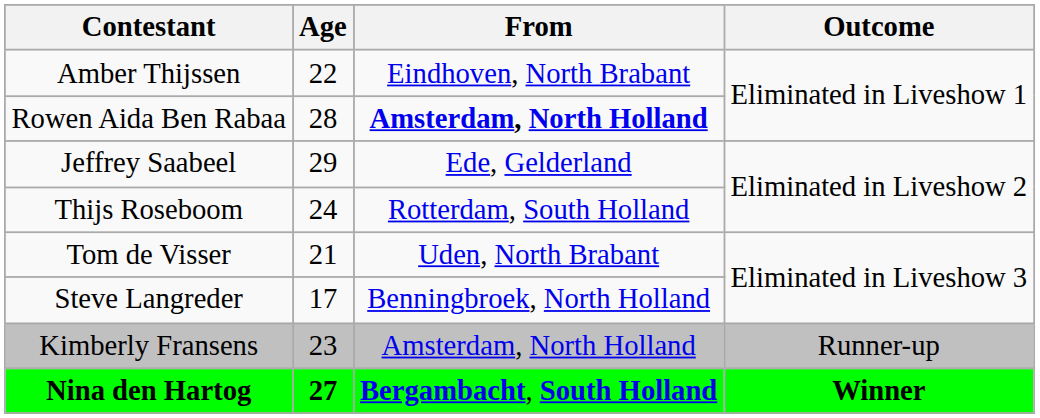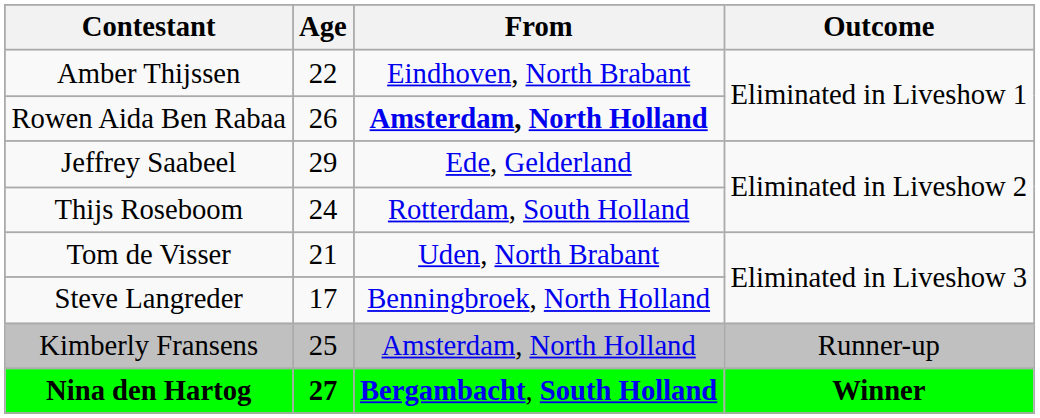Rowen Aida Ben Rabaa | Age: 28 -> 26
Kimberly Fransens | Age: 23 -> 25
